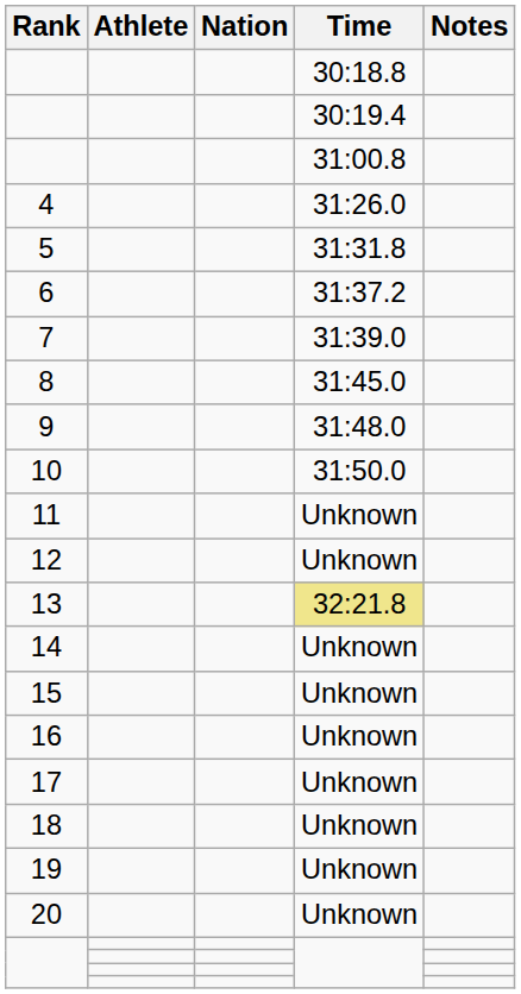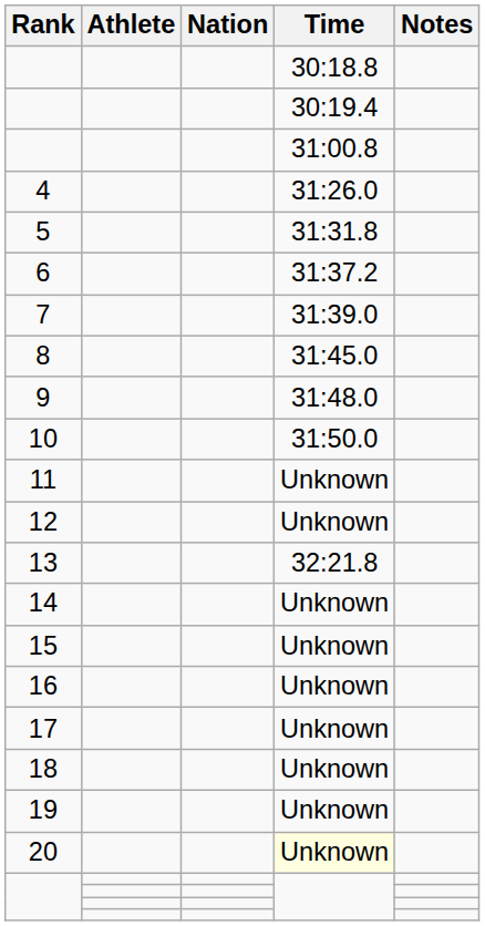13 | Time: khaki background -> no background
20 | Time: no background -> lightyellow background
